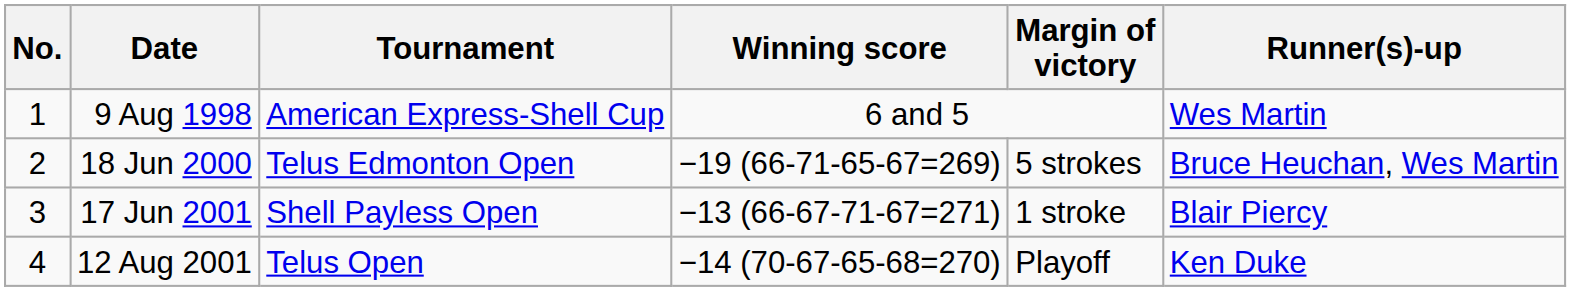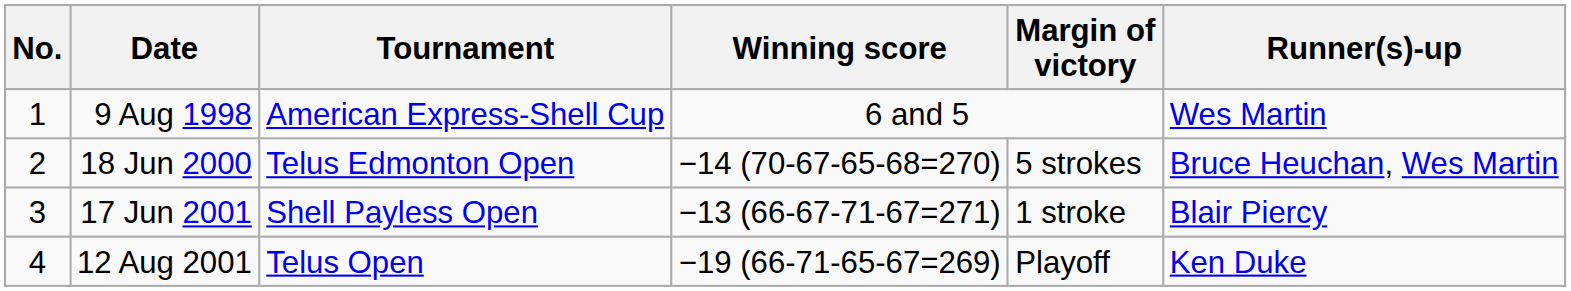18 Jun 2000 | Winning score: −19 (66-71-65-67=269) -> −14 (70-67-65-68=270)
12 Aug 2001 | Winning score: −14 (70-67-65-68=270) -> −19 (66-71-65-67=269)
